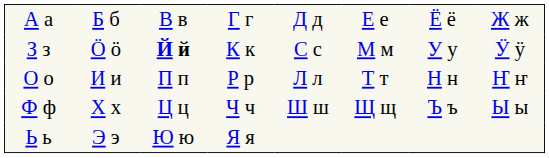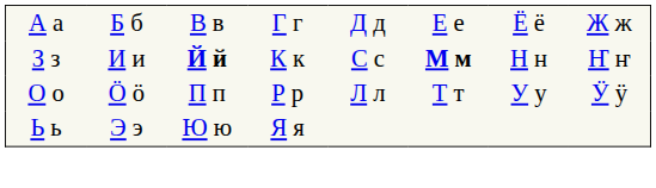З з | column 2: Ӧ ӧ -> И и
З з | column 6: normal -> bold
З з | column 7: У у -> Н н
З з | column 8: Ӱ ӱ -> Ҥ ҥ
О о | column 2: И и -> Ӧ ӧ
О о | column 7: Н н -> У у
О о | column 8: Ҥ ҥ -> Ӱ ӱ
- row: Ф ф | Х х | Ц ц | Ч ч | Ш ш | Щ щ | Ъ ъ | Ы ы
